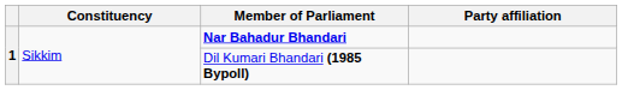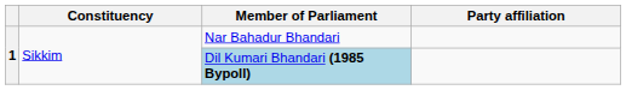Nar Bahadur Bhandari | Member of Parliament: bold -> normal
Dil Kumari Bhandari (1985 Bypoll) | Member of Parliament: no background -> lightblue background
